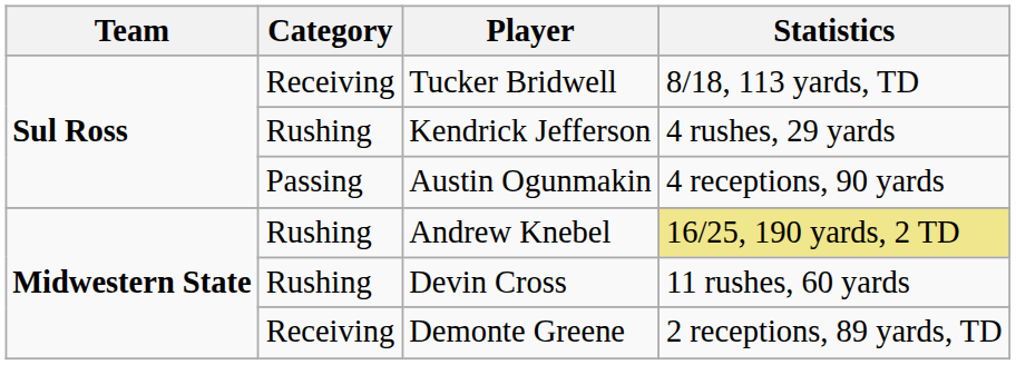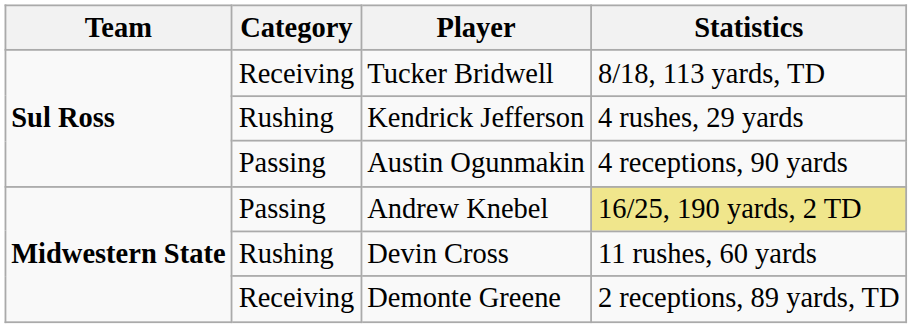Andrew Knebel | Category: Rushing -> Passing
